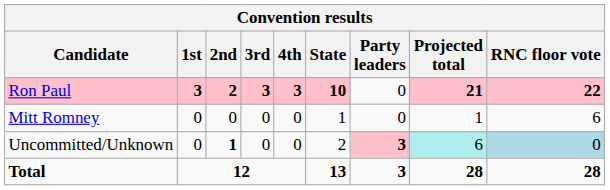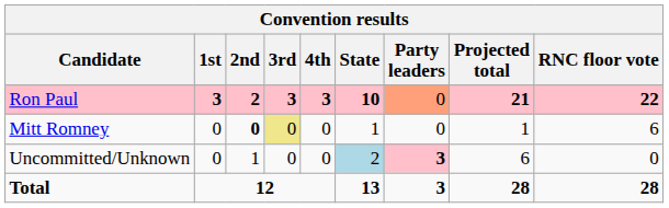Ron Paul | Party leaders: no background -> lightsalmon background
Mitt Romney | 2nd: normal -> bold
Mitt Romney | 3rd: no background -> khaki background
Uncommitted/Unknown | 2nd: bold -> normal
Uncommitted/Unknown | State: no background -> lightblue background
Uncommitted/Unknown | Projected total: paleturquoise background -> no background
Uncommitted/Unknown | RNC floor vote: lightblue background -> no background
